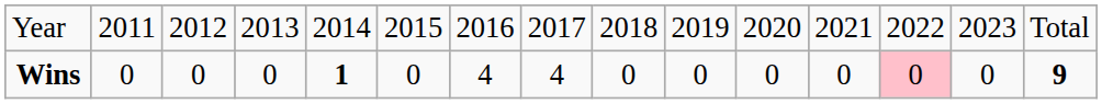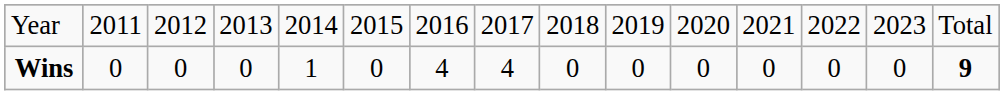Wins | column 5: bold -> normal
Wins | column 13: pink background -> no background
